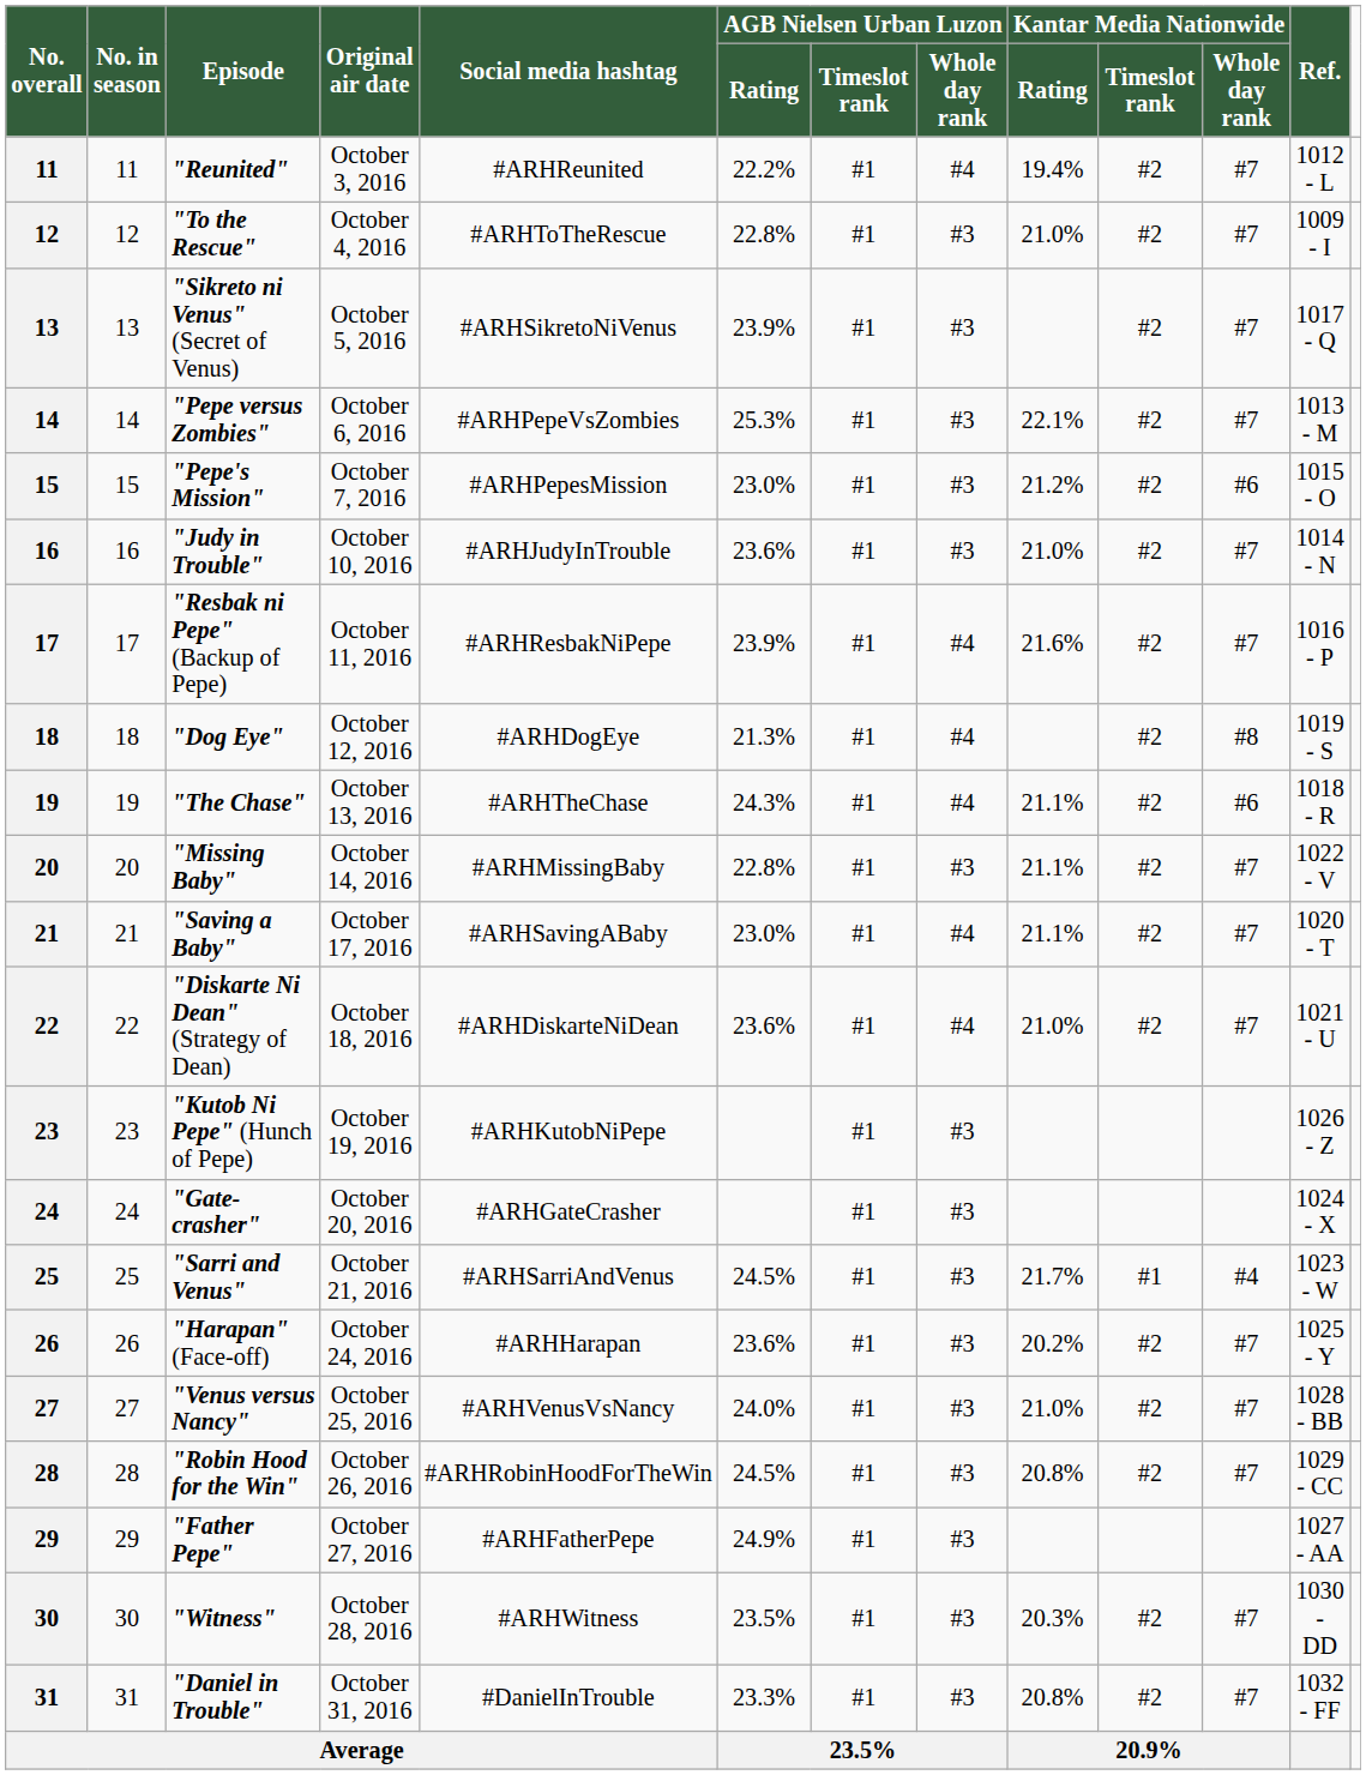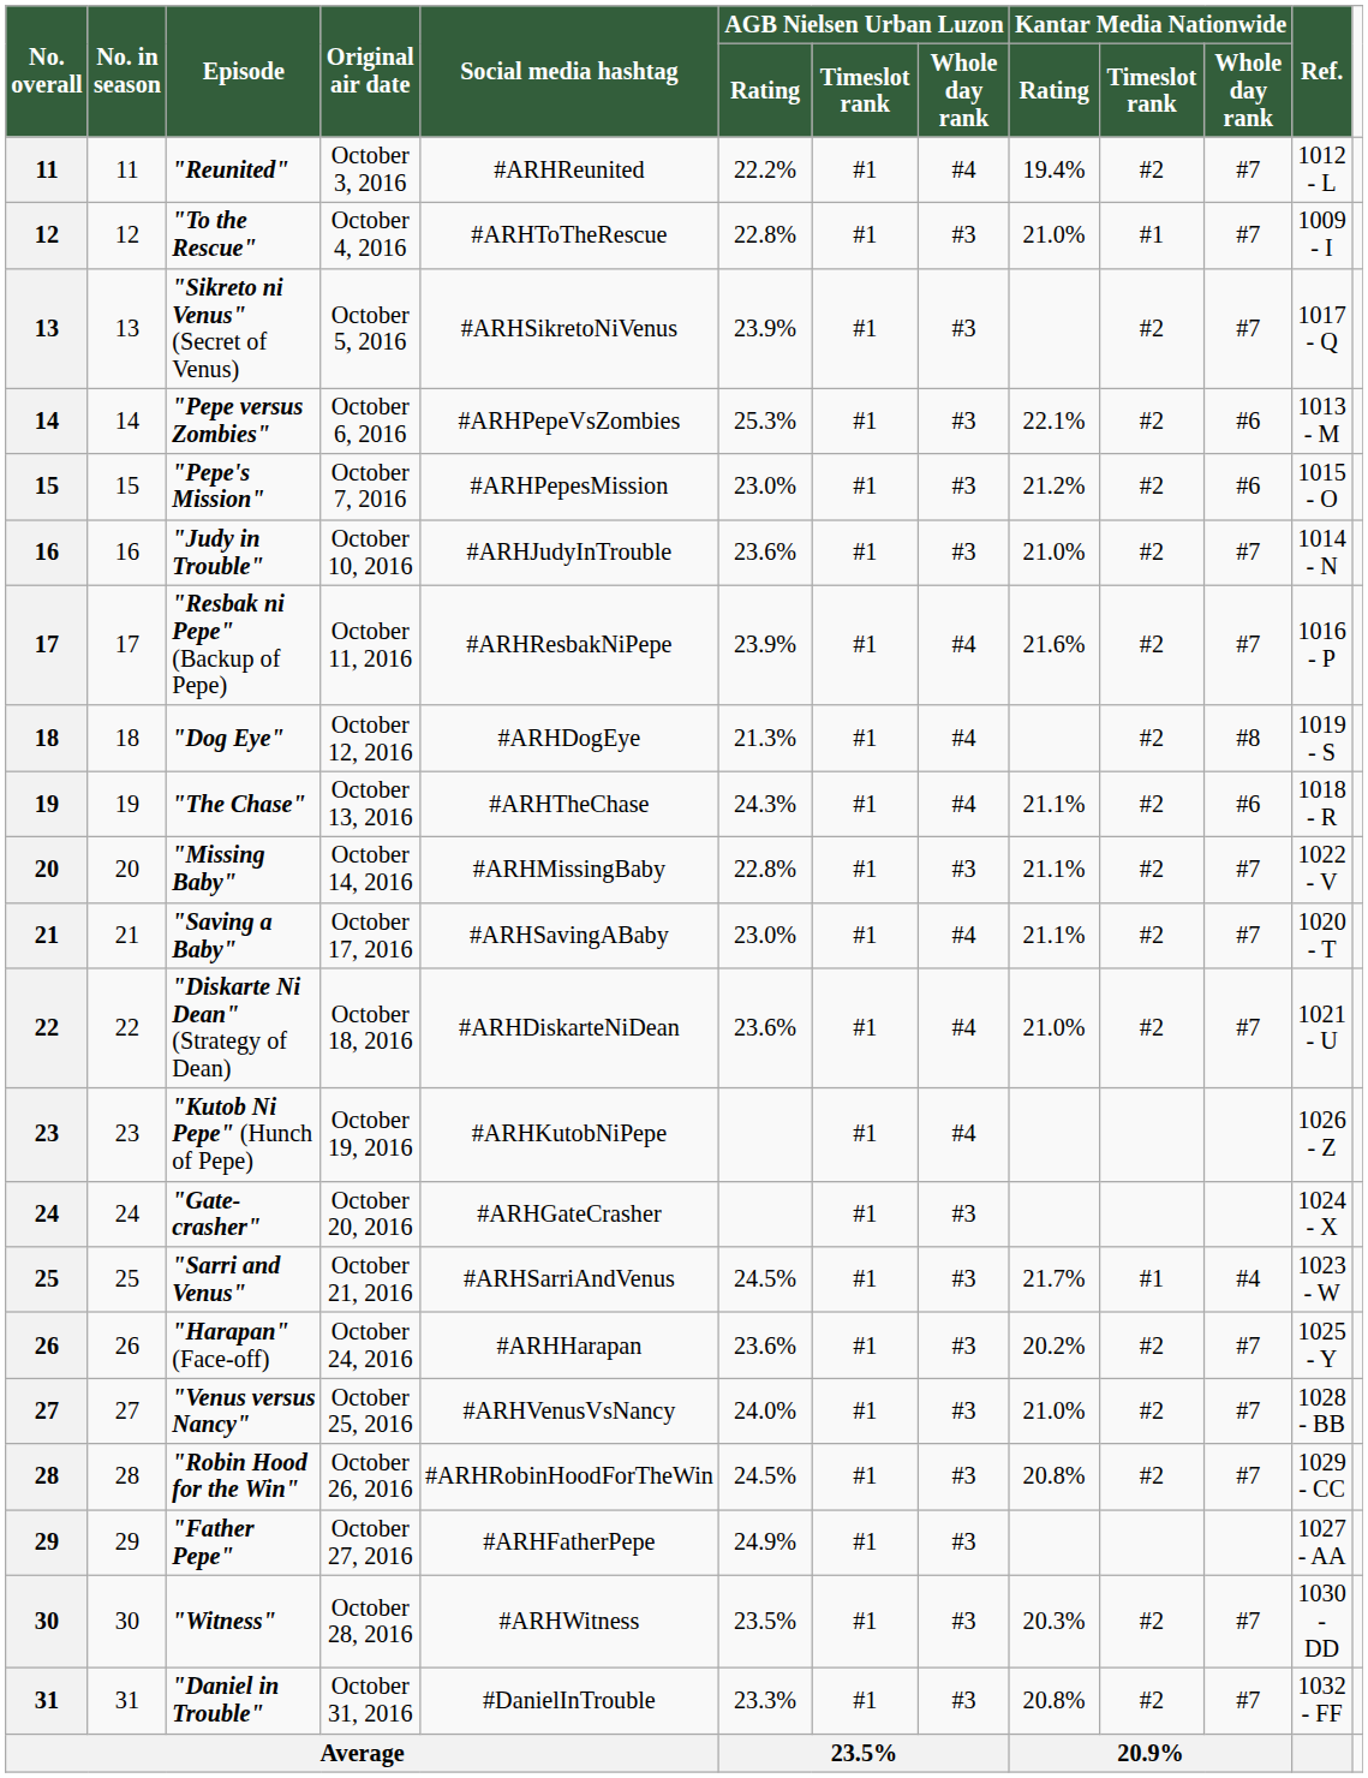"To the Rescue" | Kantar Media Nationwide / Timeslot rank: #2 -> #1
"Pepe versus Zombies" | Kantar Media Nationwide / Whole day rank: #7 -> #6
"Kutob Ni Pepe" (Hunch of Pepe) | AGB Nielsen Urban Luzon / Whole day rank: #3 -> #4
